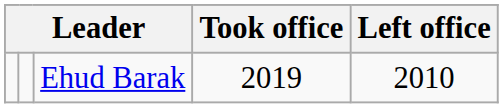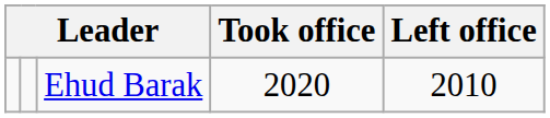Ehud Barak | Took office: 2019 -> 2020
